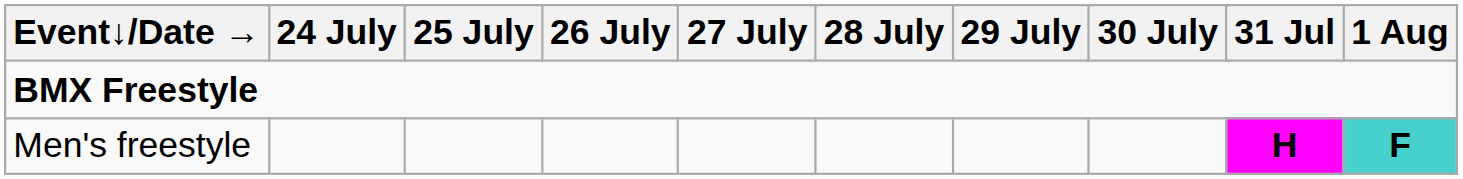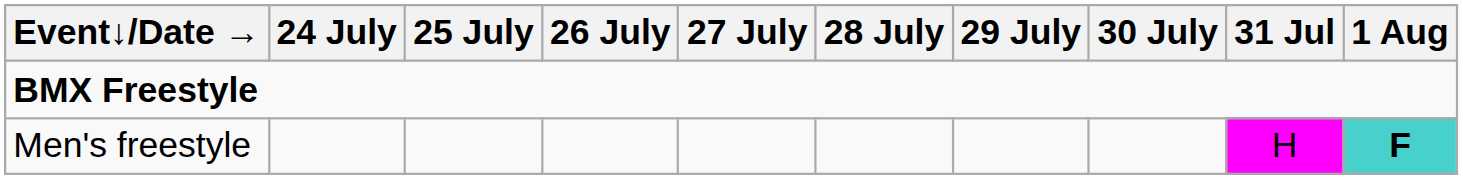Men's freestyle | 31 Jul: bold -> normal
